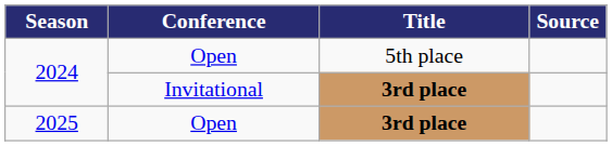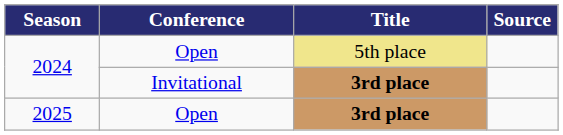2024 / Open | Title: no background -> khaki background
